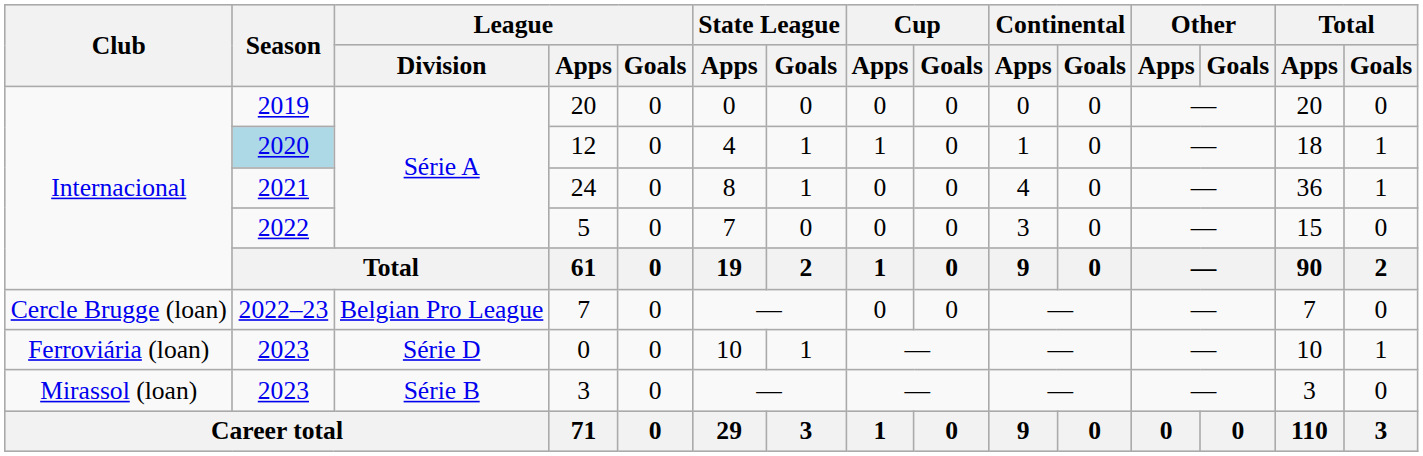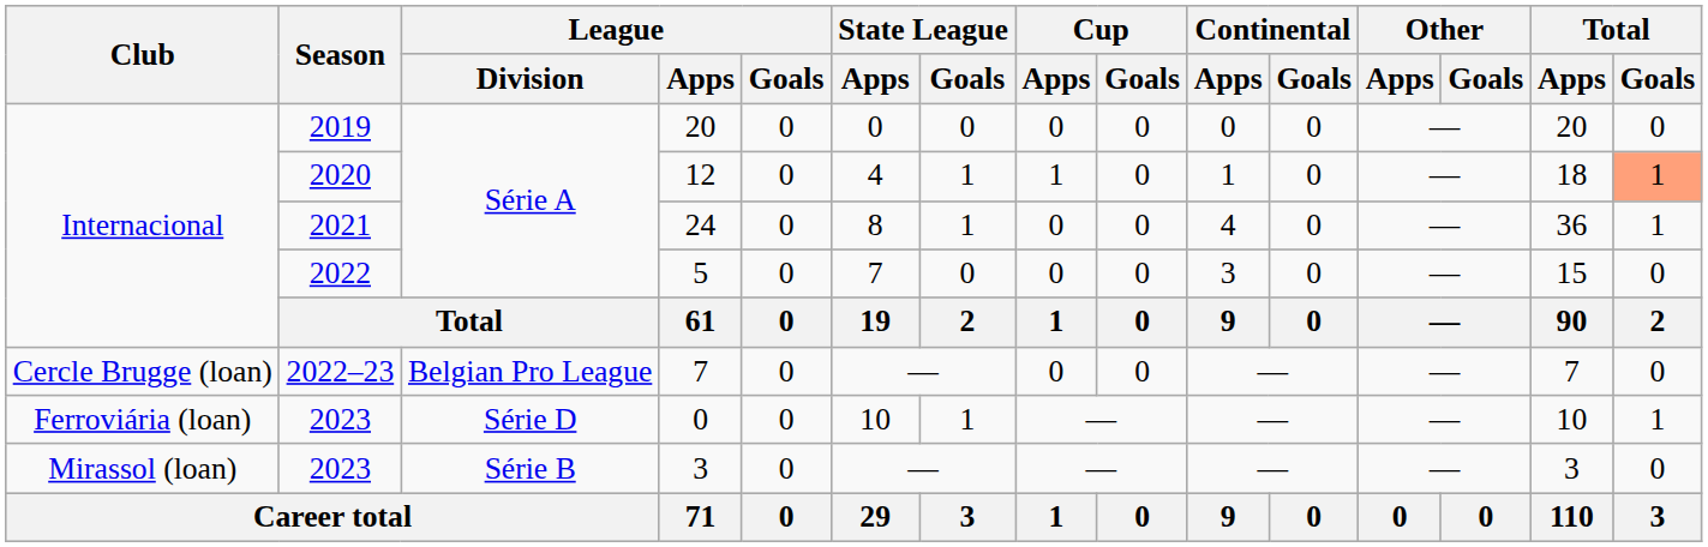12 | Season: lightblue background -> no background
12 | Total / Goals: no background -> lightsalmon background
